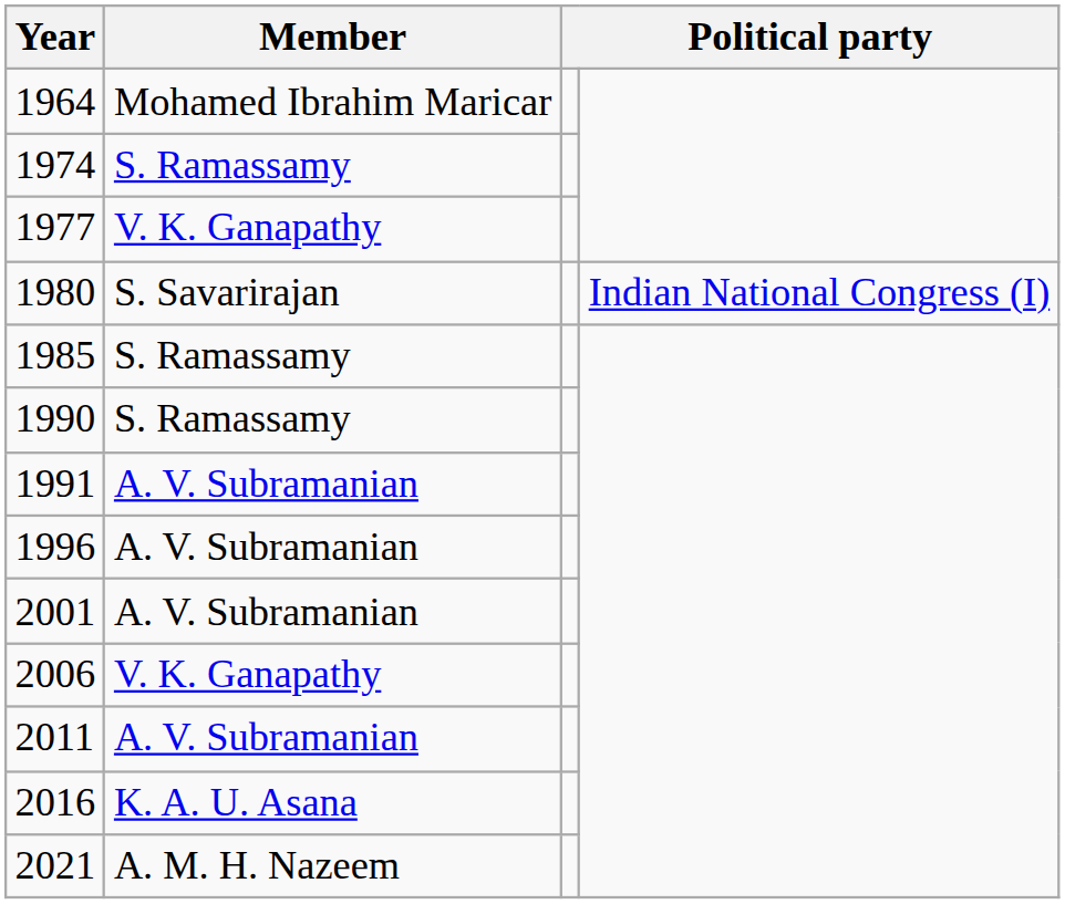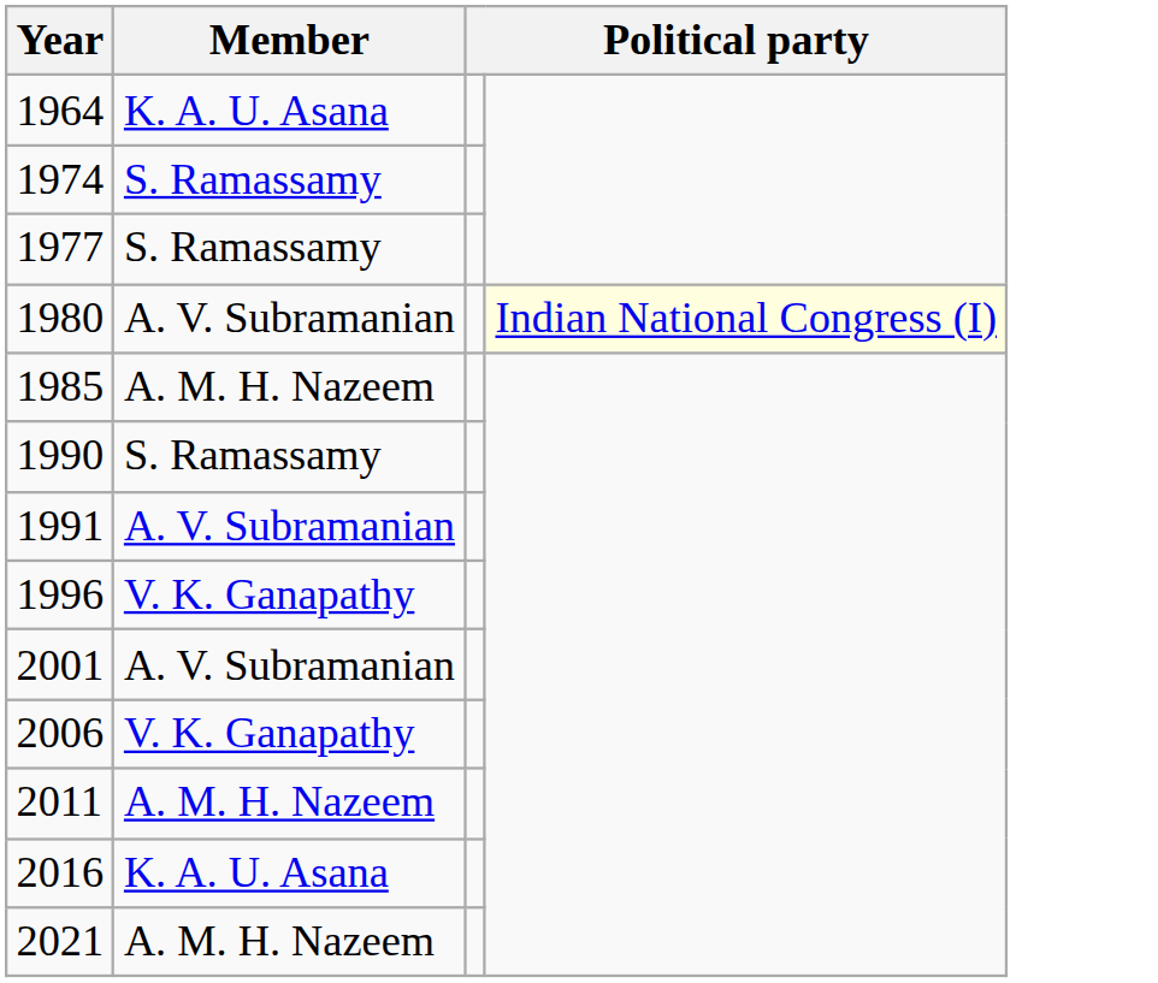1964 | Member: Mohamed Ibrahim Maricar -> K. A. U. Asana
1977 | Member: V. K. Ganapathy -> S. Ramassamy
1980 | Member: S. Savarirajan -> A. V. Subramanian
1980 | column 4: no background -> lightyellow background
1985 | Member: S. Ramassamy -> A. M. H. Nazeem
1996 | Member: A. V. Subramanian -> V. K. Ganapathy
2011 | Member: A. V. Subramanian -> A. M. H. Nazeem
